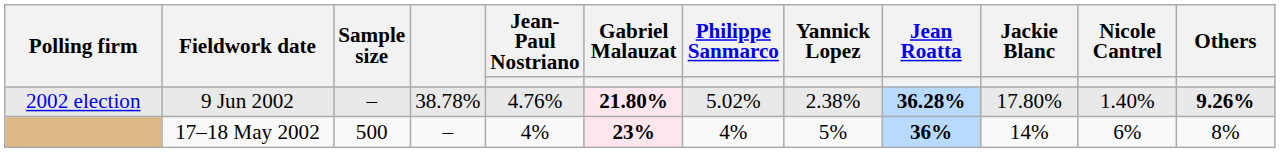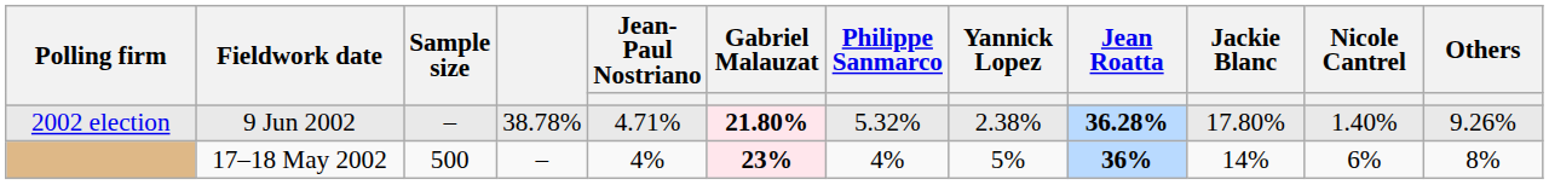2002 election | Jean-Paul Nostriano: 4.76% -> 4.71%
2002 election | Philippe Sanmarco: 5.02% -> 5.32%
2002 election | Others: bold -> normal
